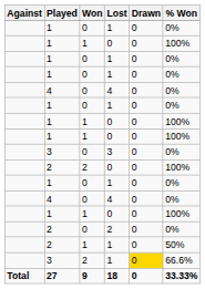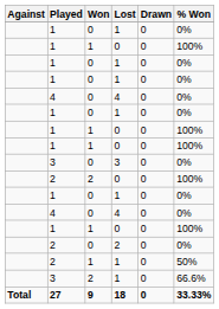3 / 1 | Drawn: gold background -> no background
